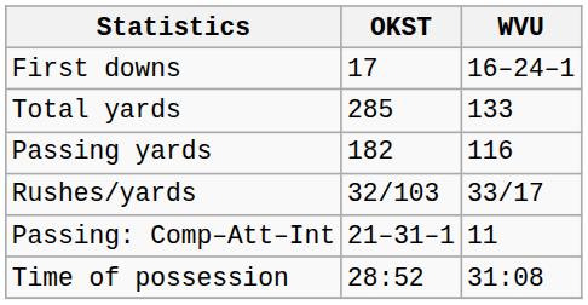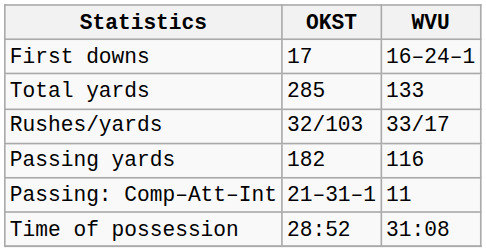rows swapped: Rushes/yards <-> Passing yards
